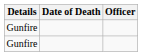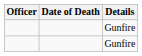columns swapped: Officer <-> Details
